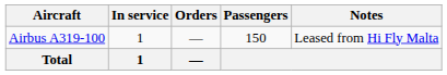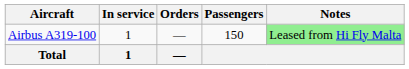Airbus A319-100 | Notes: no background -> lightgreen background
